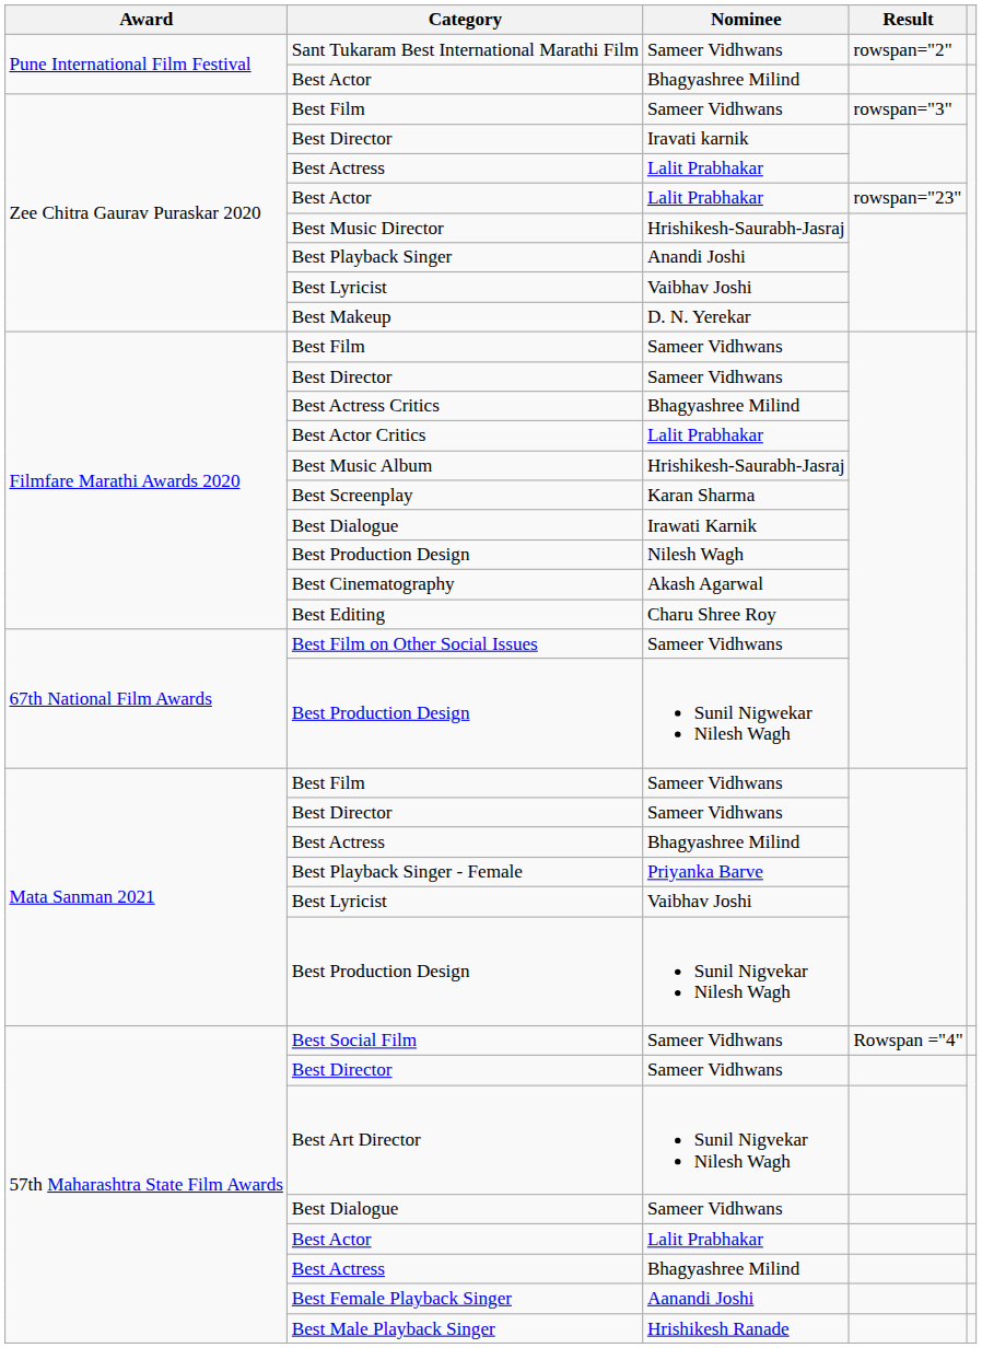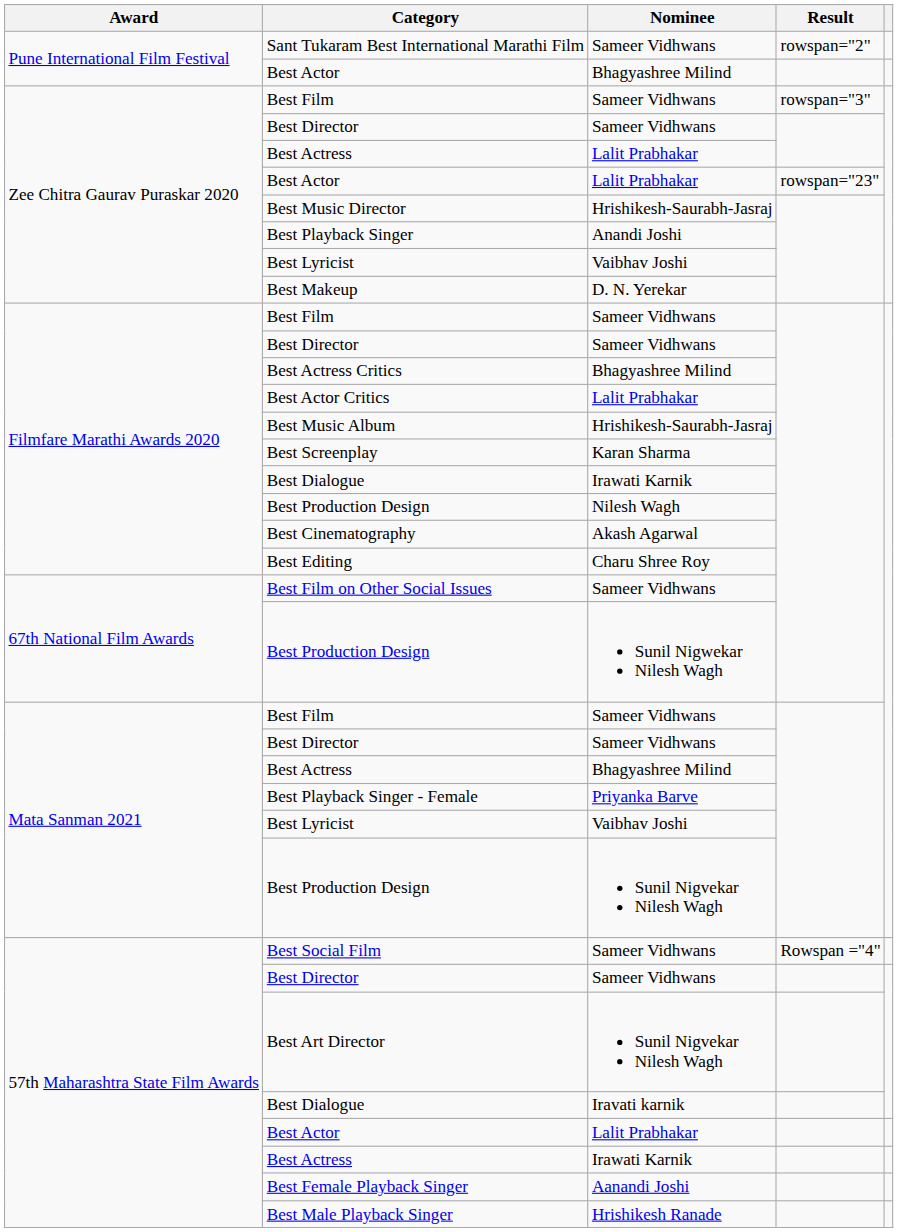Zee Chitra Gaurav Puraskar 2020 / Best Director | Nominee: Iravati karnik -> Sameer Vidhwans
57th Maharashtra State Film Awards / Best Dialogue | Nominee: Sameer Vidhwans -> Iravati karnik
57th Maharashtra State Film Awards / Best Actress | Nominee: Bhagyashree Milind -> Irawati Karnik
